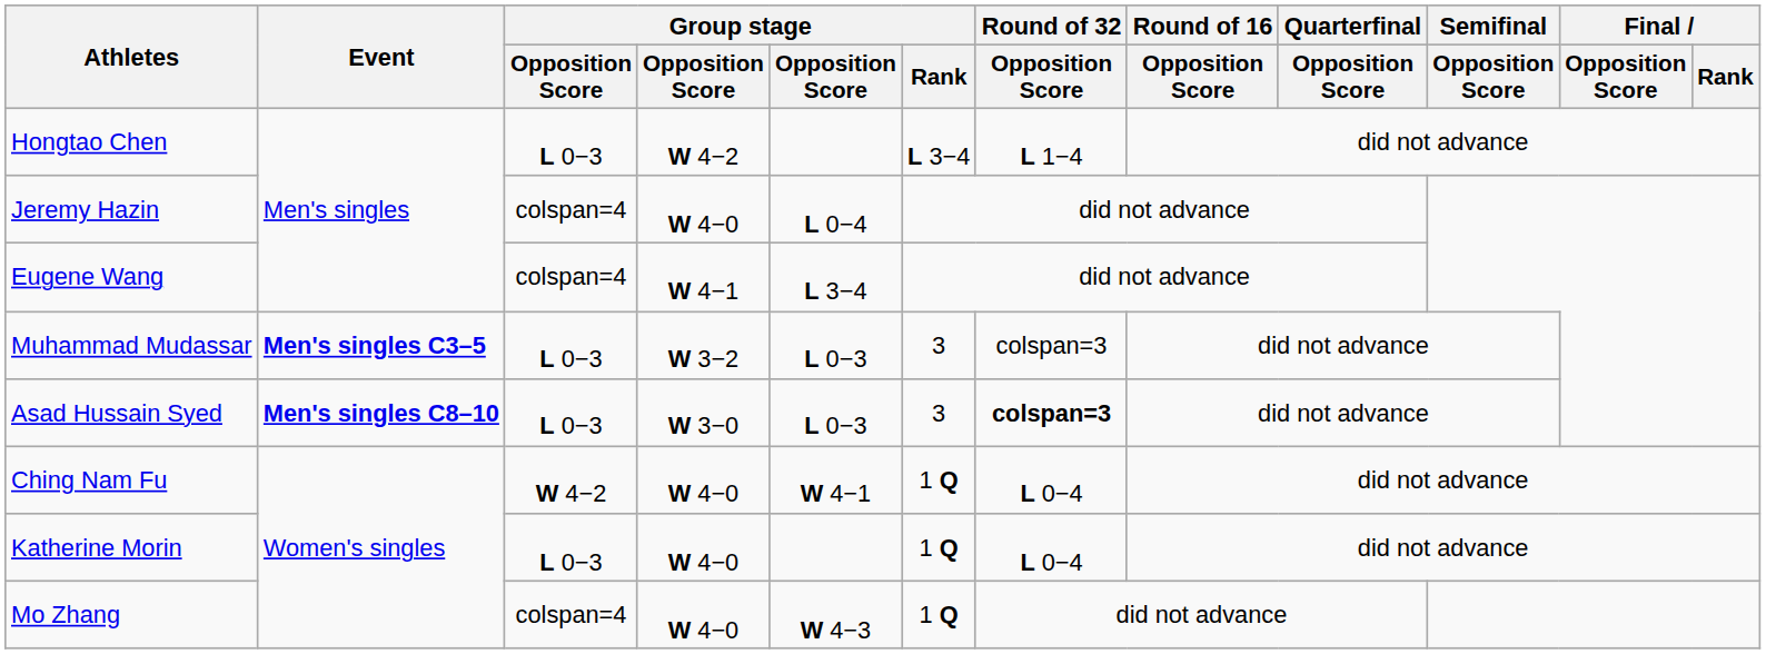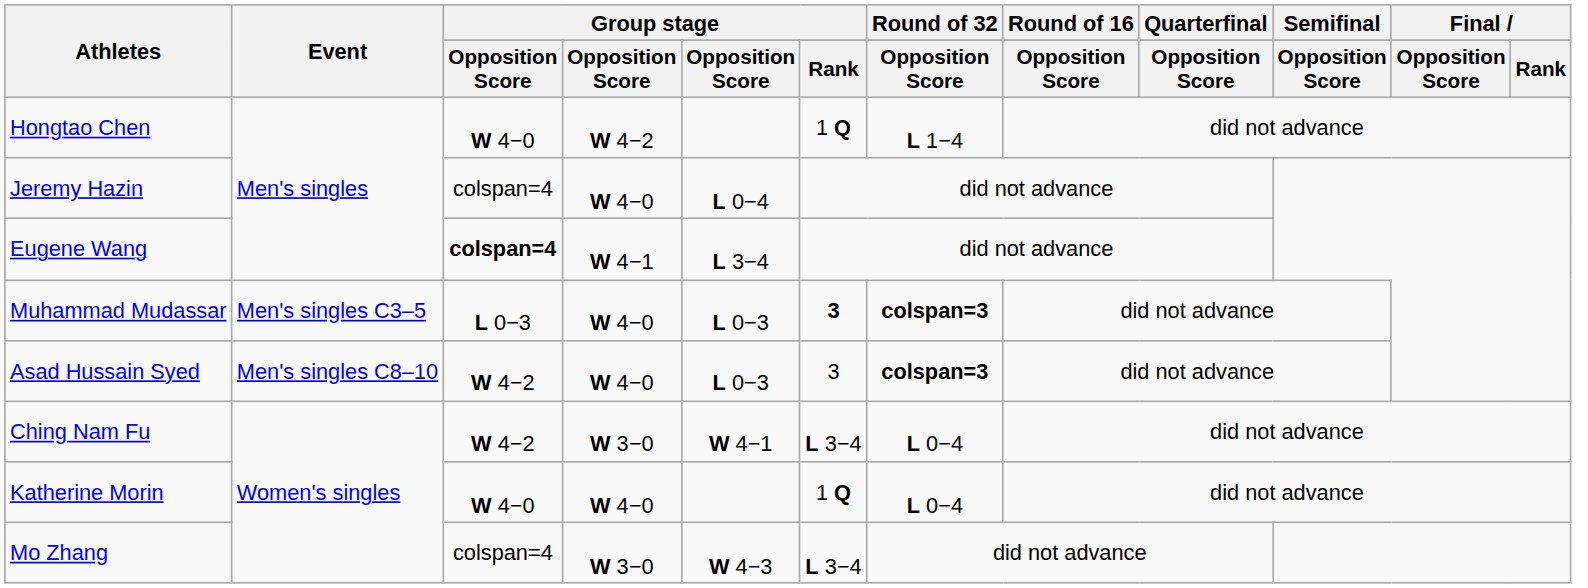Hongtao Chen | column 3: L 0−3 -> W 4−0
Hongtao Chen | Group stage / Rank: L 3−4 -> 1 Q
Eugene Wang | column 3: normal -> bold
Muhammad Mudassar | Event: bold -> normal
Muhammad Mudassar | column 4: W 3−2 -> W 4−0
Muhammad Mudassar | Group stage / Rank: normal -> bold
Muhammad Mudassar | Round of 32 / Opposition Score: normal -> bold
Asad Hussain Syed | Event: bold -> normal
Asad Hussain Syed | column 3: L 0−3 -> W 4−2
Asad Hussain Syed | column 4: W 3−0 -> W 4−0
Ching Nam Fu | column 4: W 4−0 -> W 3−0
Ching Nam Fu | Group stage / Rank: 1 Q -> L 3−4
Katherine Morin | column 3: L 0−3 -> W 4−0
Mo Zhang | column 4: W 4−0 -> W 3−0
Mo Zhang | Group stage / Rank: 1 Q -> L 3−4
